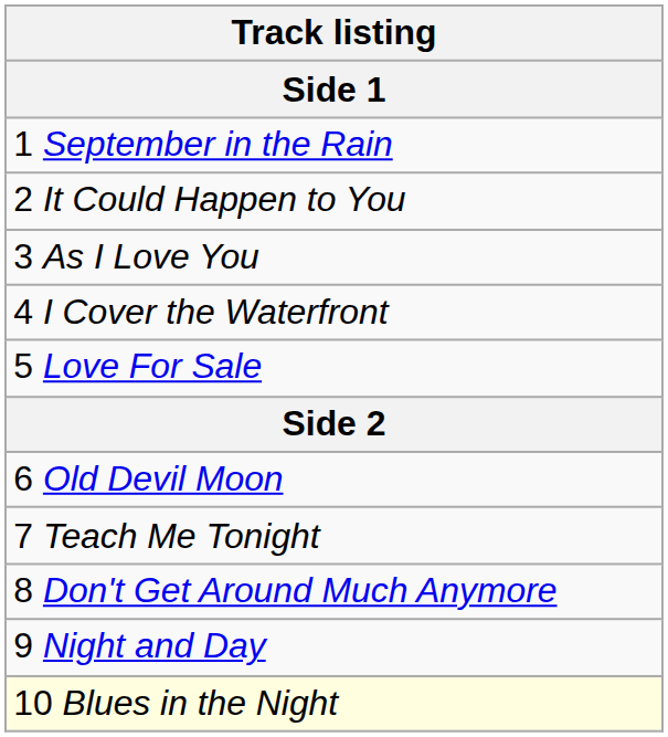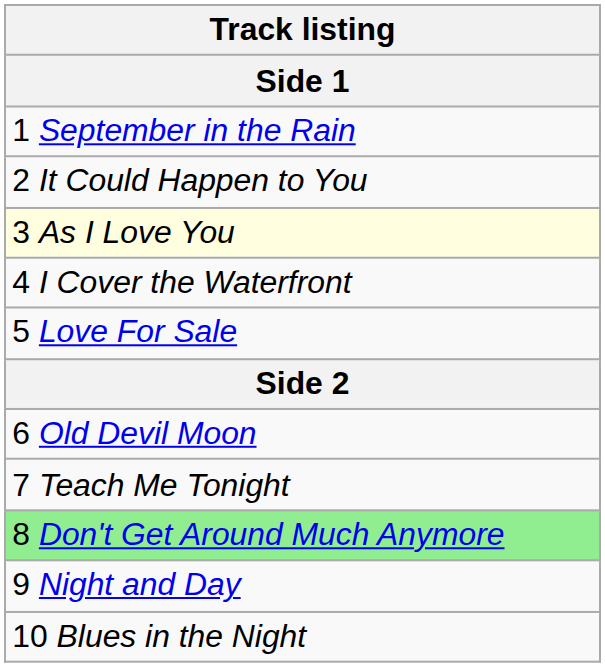row 5 | column 1: no background -> lightyellow background
row 11 | column 1: no background -> lightgreen background
row 13 | column 1: lightyellow background -> no background
